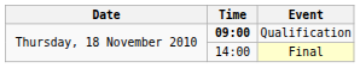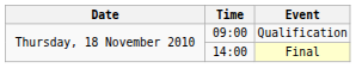Qualification | Time: bold -> normal
